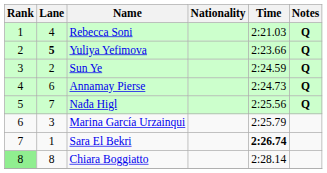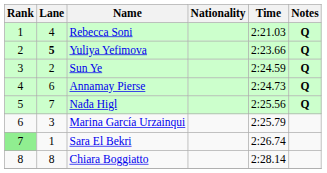Sara El Bekri | Rank: no background -> lightgreen background
Sara El Bekri | Time: bold -> normal
Chiara Boggiatto | Rank: lightgreen background -> no background
